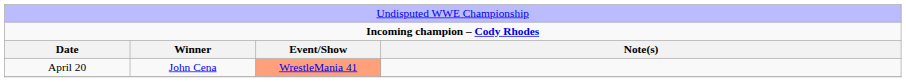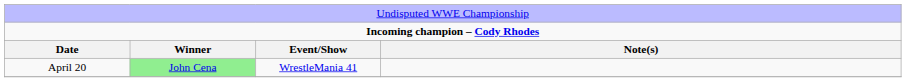April 20 | column 2: no background -> lightgreen background
April 20 | column 3: lightsalmon background -> no background
